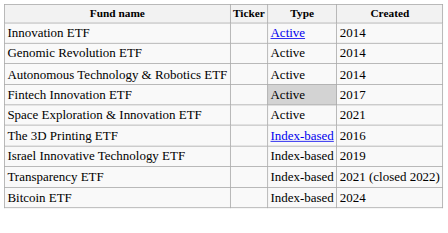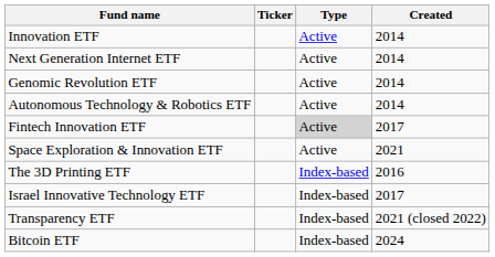+ row: Next Generation Internet ETF | Active | 2014
Israel Innovative Technology ETF | Created: 2019 -> 2017
